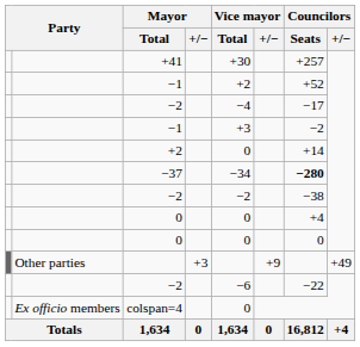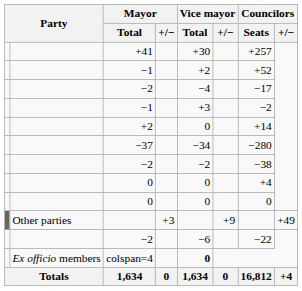−37 | Councilors / Seats: bold -> normal
colspan=4 | Vice mayor / Total: normal -> bold
